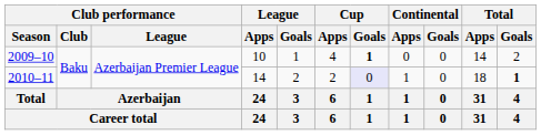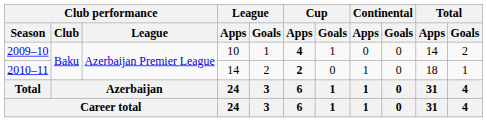2009–10 | Cup / Apps: normal -> bold
2009–10 | Cup / Goals: bold -> normal
2010–11 | Cup / Apps: normal -> bold
2010–11 | Cup / Goals: lavender background -> no background
2010–11 | Total / Goals: bold -> normal
